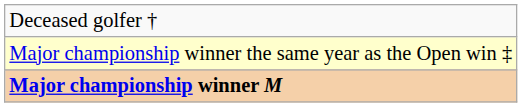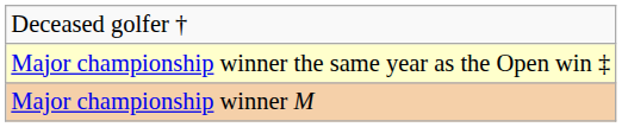row 3 | column 1: bold -> normal
